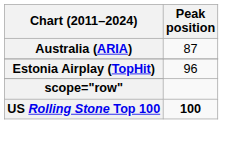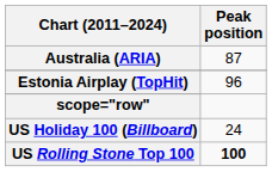+ row: US Holiday 100 (Billboard) | 24
